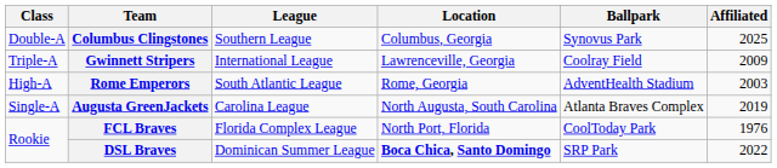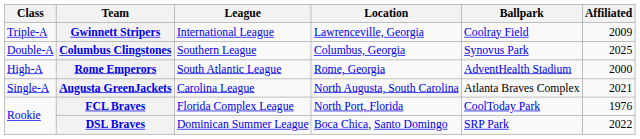rows swapped: Gwinnett Stripers <-> Columbus Clingstones
Rome Emperors | Affiliated: 2003 -> 2000
Augusta GreenJackets | Affiliated: 2019 -> 2021
DSL Braves | Location: bold -> normal
